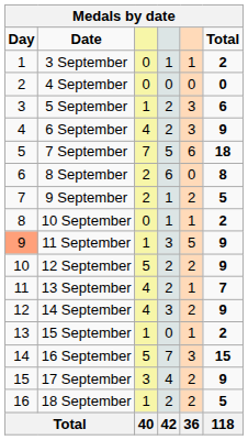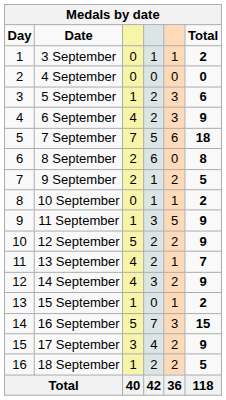11 September | Day: lightsalmon background -> no background
